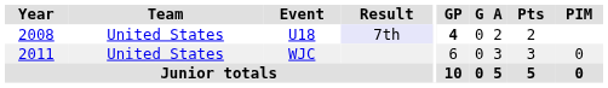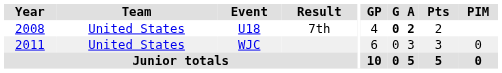U18 | Result: lavender background -> no background
U18 | GP: bold -> normal
U18 | G: normal -> bold
U18 | A: normal -> bold
